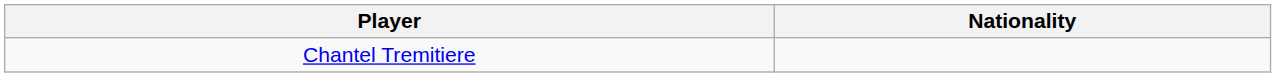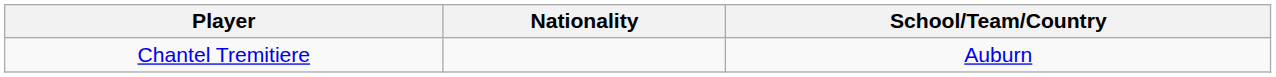+ column: School/Team/Country | Auburn
